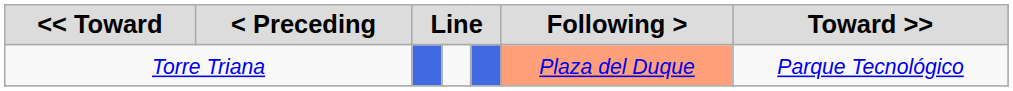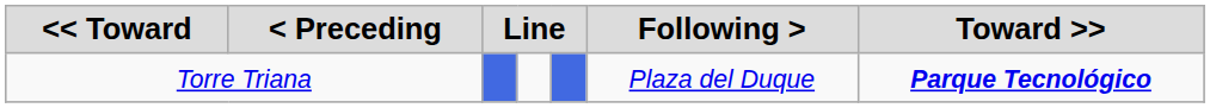Torre Triana | Following >: lightsalmon background -> no background
Torre Triana | Toward >>: normal -> bold
